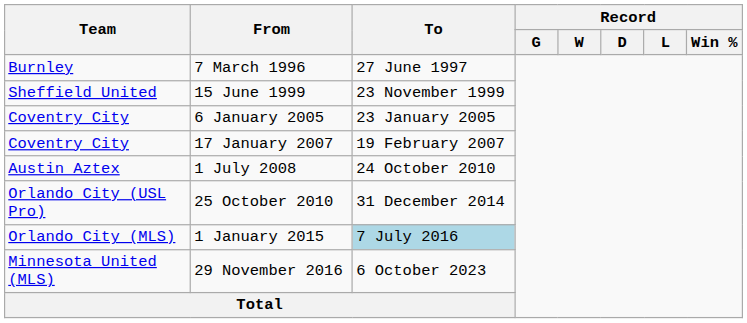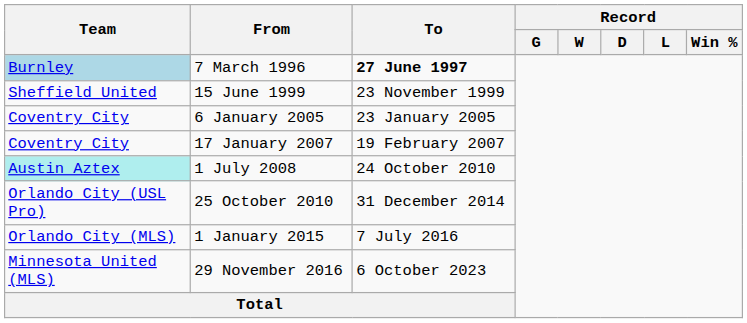7 March 1996 | Team: no background -> lightblue background
7 March 1996 | To: normal -> bold
1 July 2008 | Team: no background -> paleturquoise background
1 January 2015 | To: lightblue background -> no background
